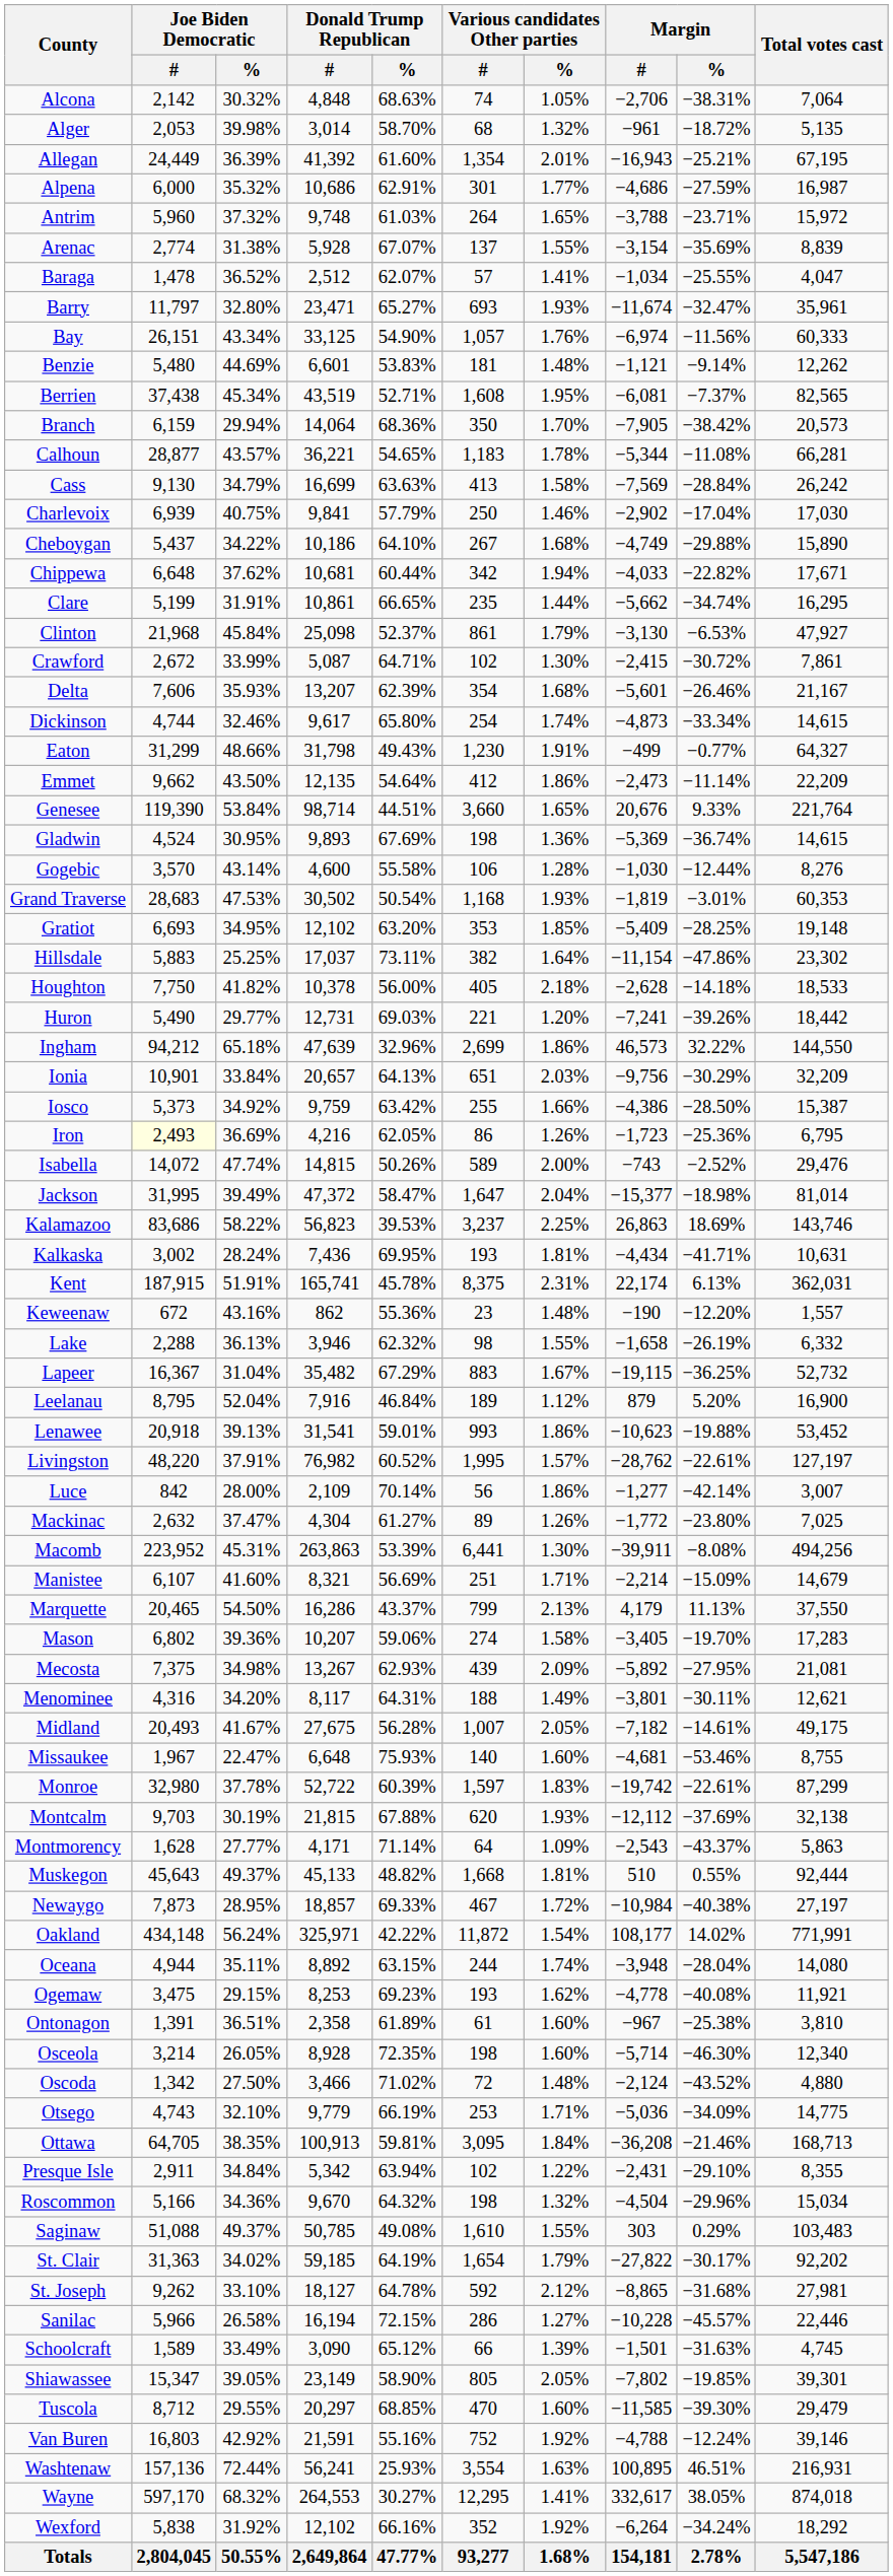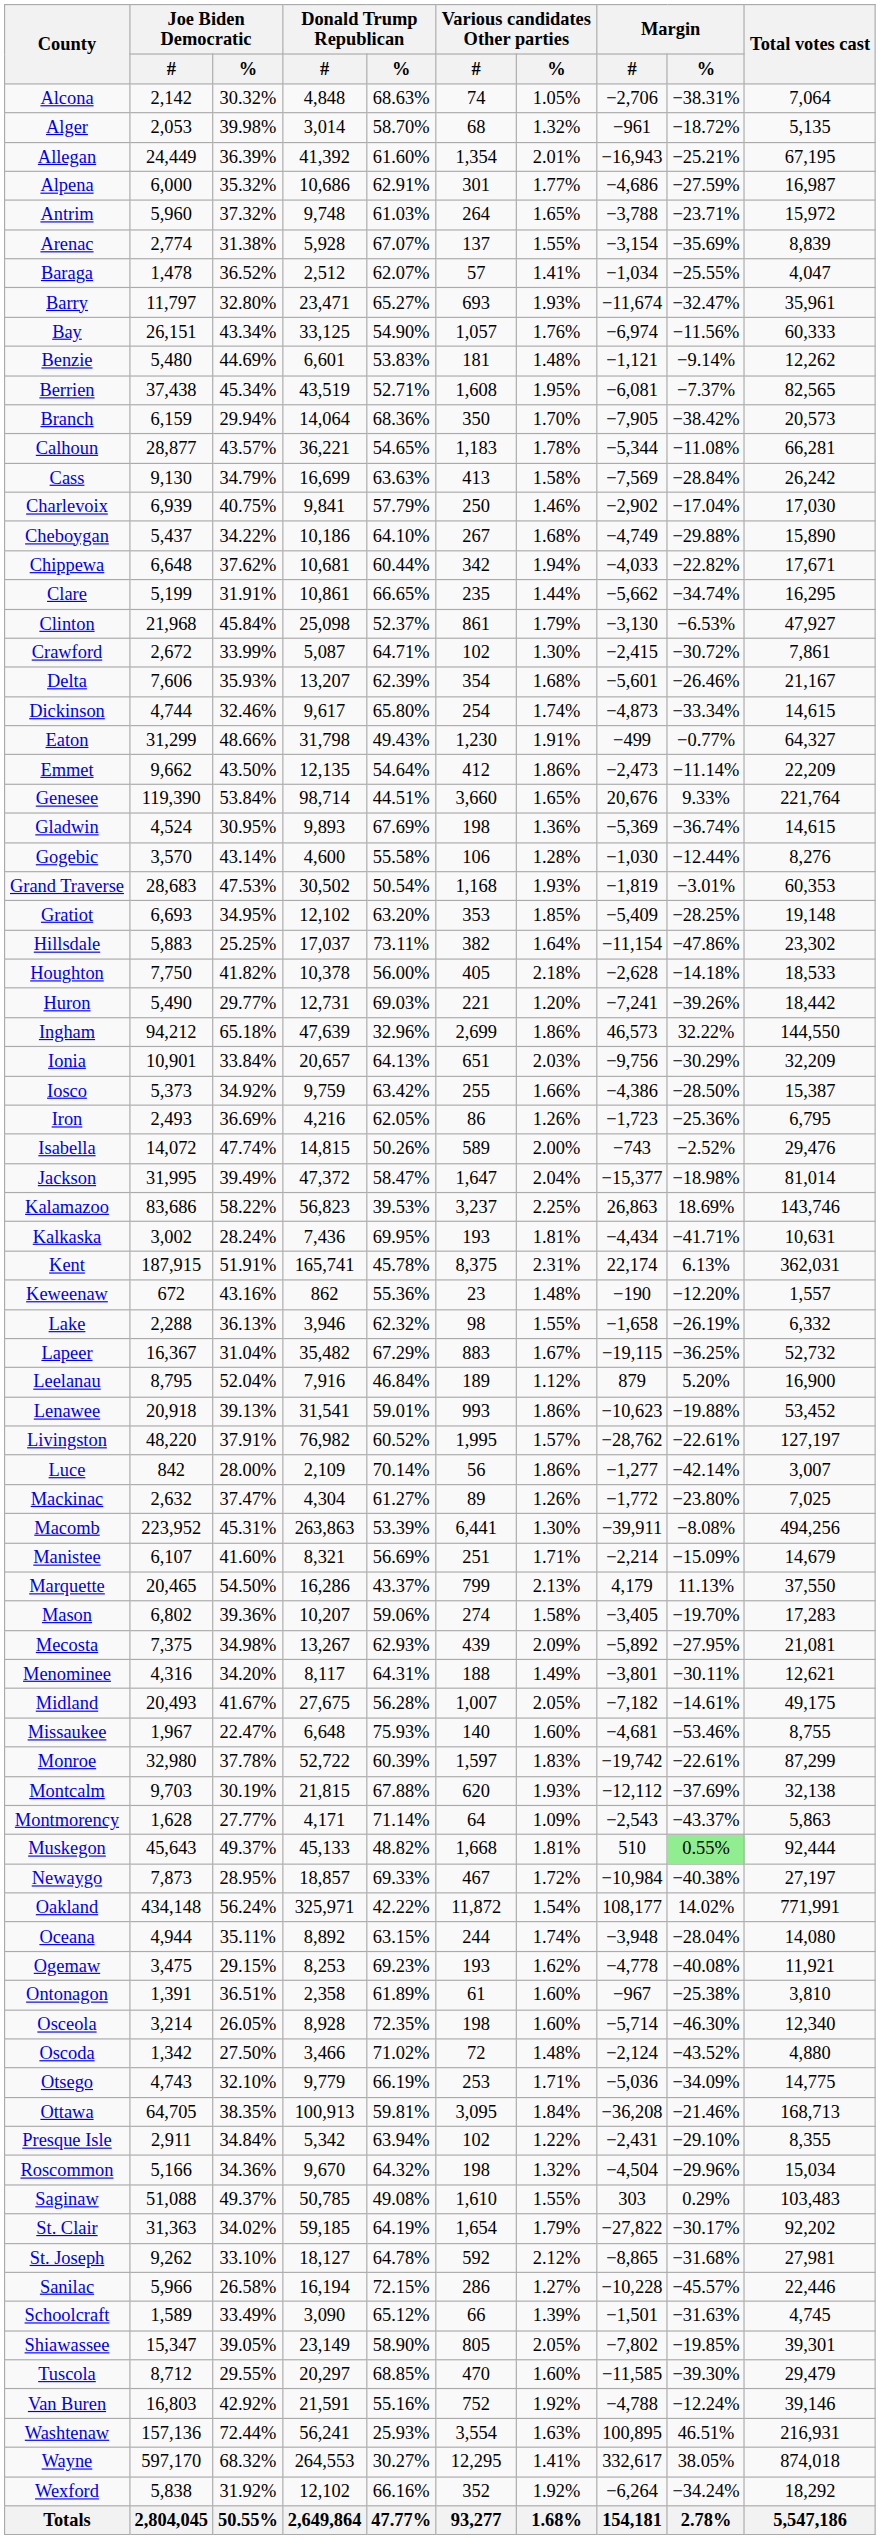Iron | Joe Biden Democratic / #: lightyellow background -> no background
Muskegon | Margin / %: no background -> lightgreen background
